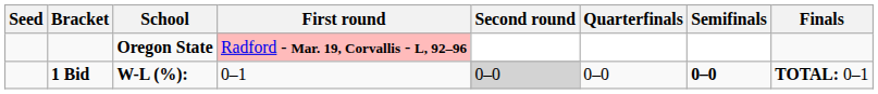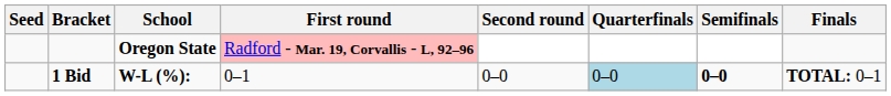1 Bid | Second round: lightgrey background -> no background
1 Bid | Quarterfinals: no background -> lightblue background
